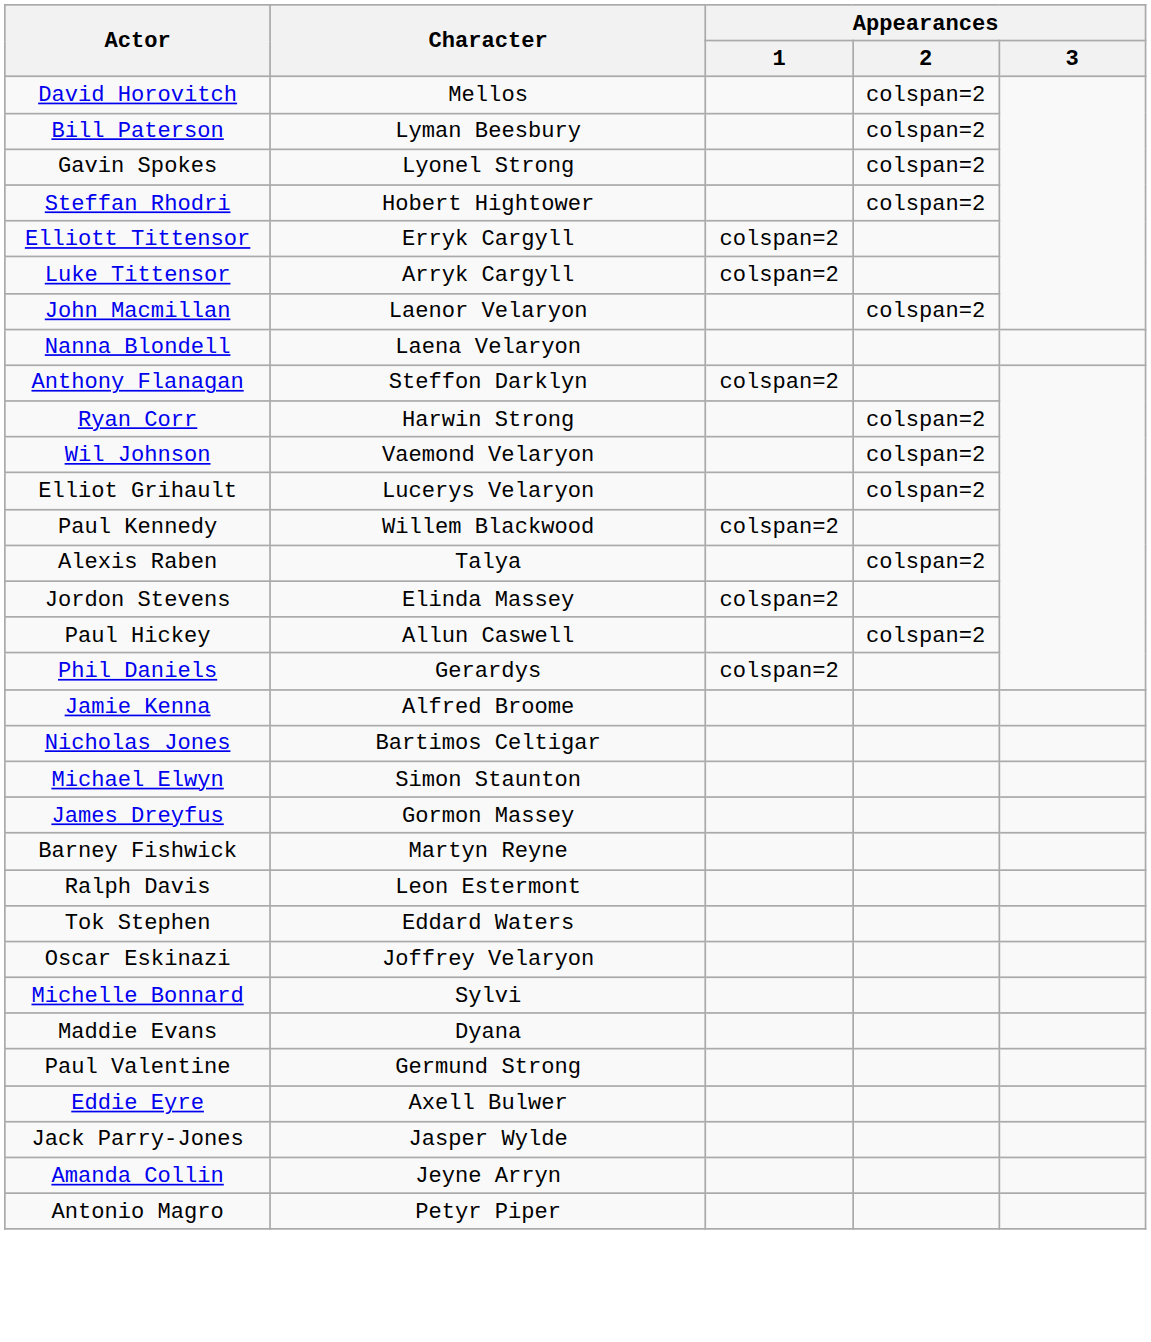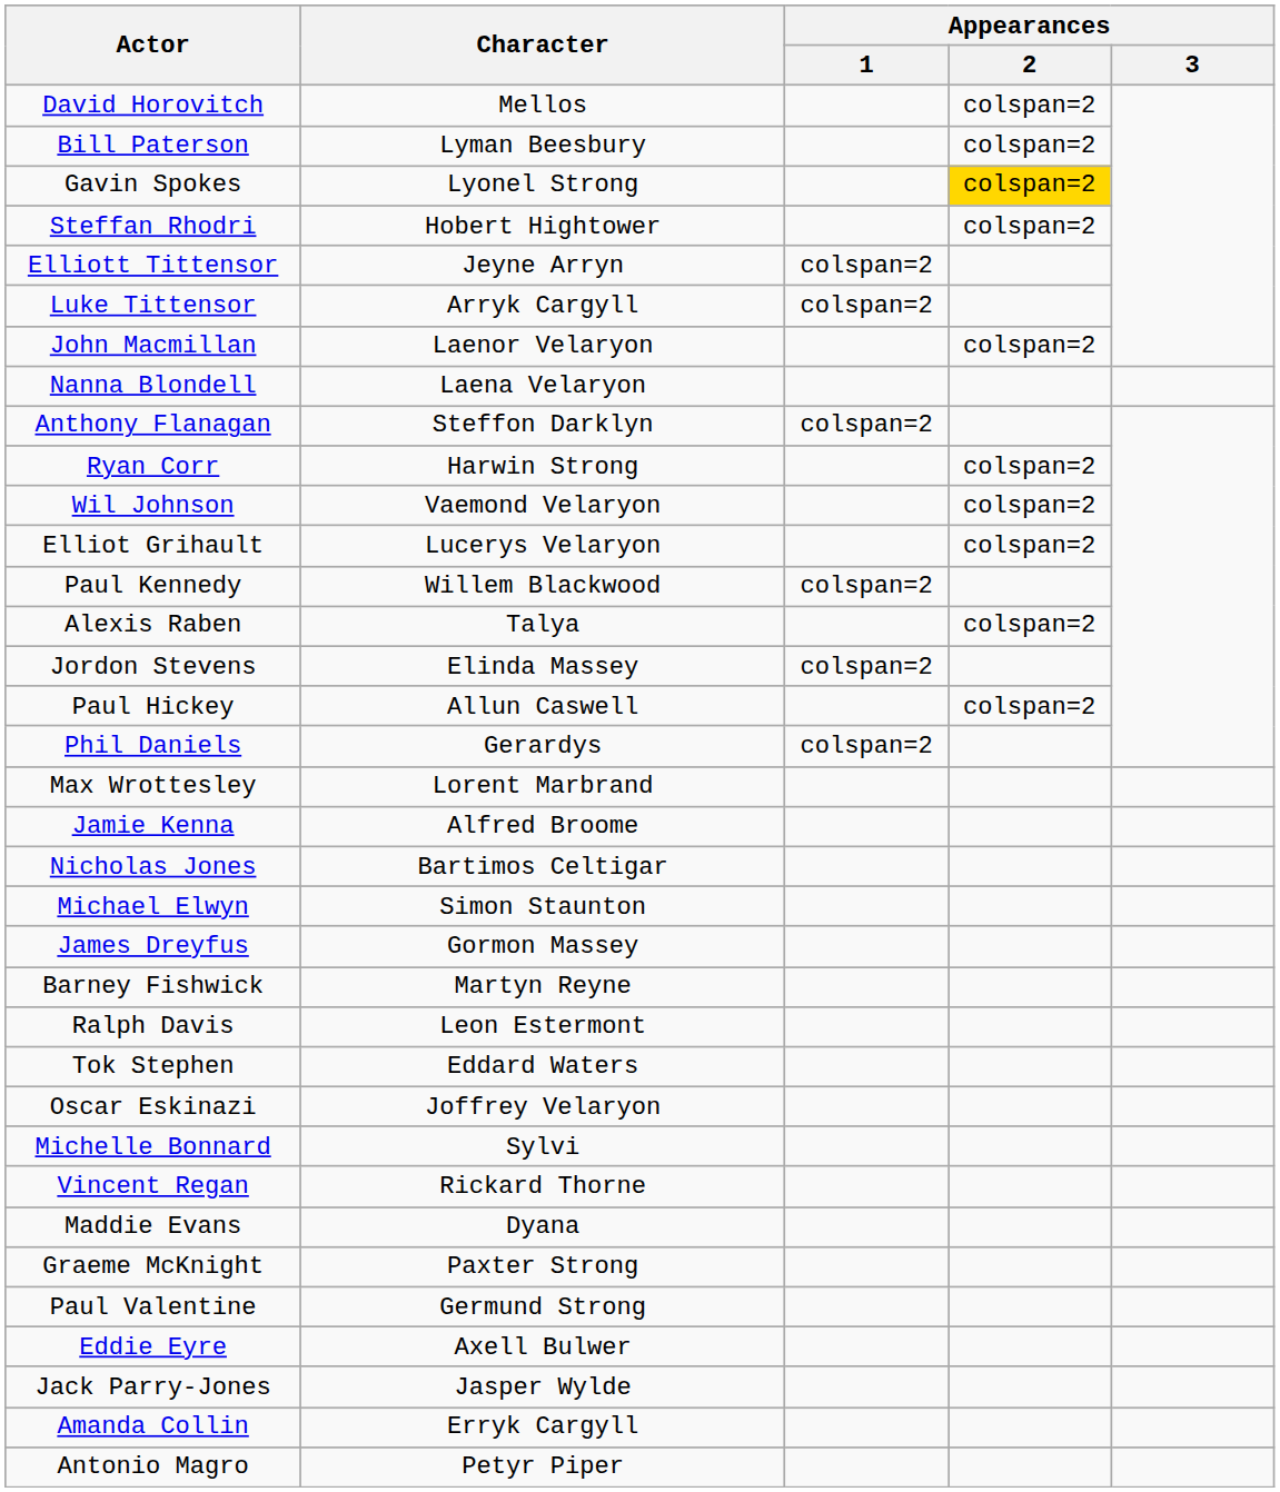Gavin Spokes | Appearances / 2: no background -> gold background
Elliott Tittensor | Character: Erryk Cargyll -> Jeyne Arryn
+ row: Max Wrottesley | Lorent Marbrand
+ row: Vincent Regan | Rickard Thorne
+ row: Graeme McKnight | Paxter Strong
Amanda Collin | Character: Jeyne Arryn -> Erryk Cargyll
